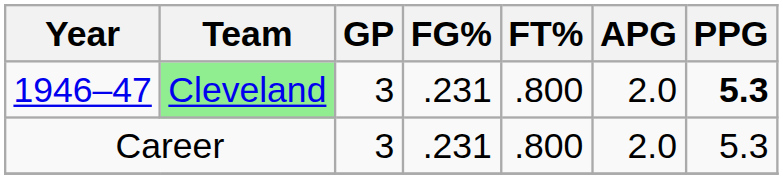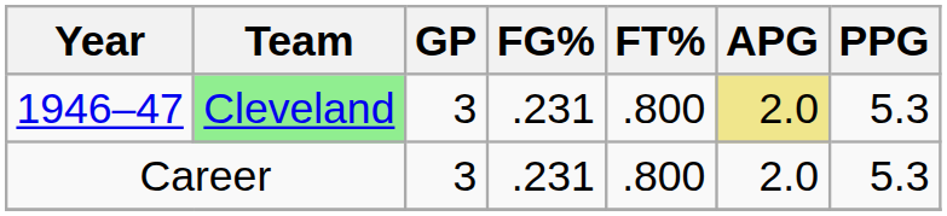1946–47 | APG: no background -> khaki background
1946–47 | PPG: bold -> normal
